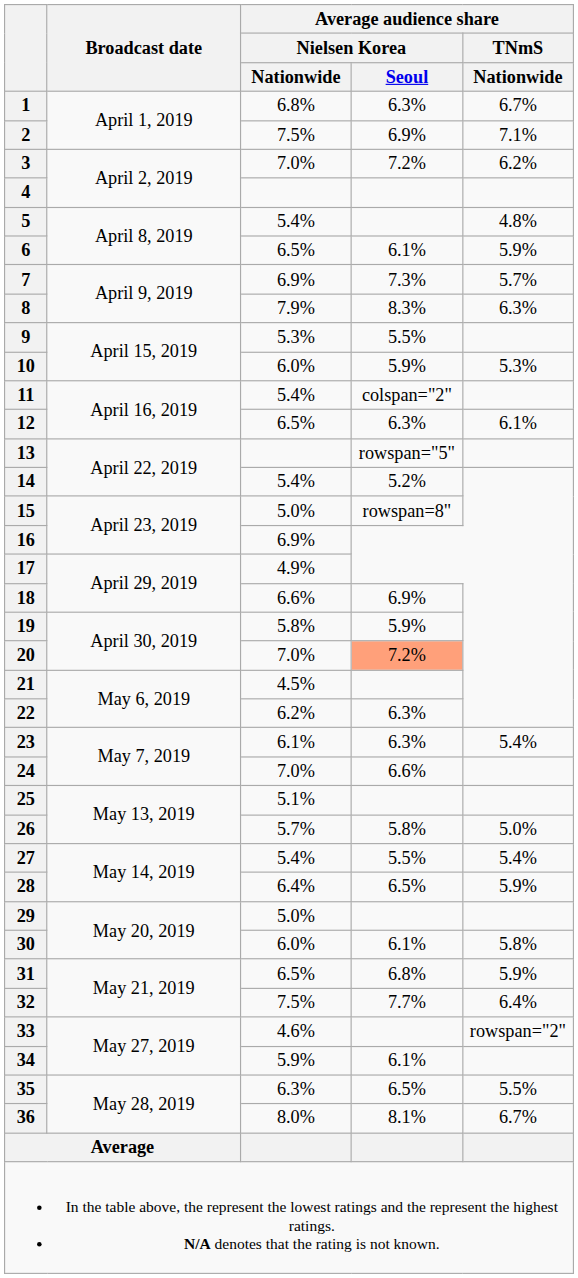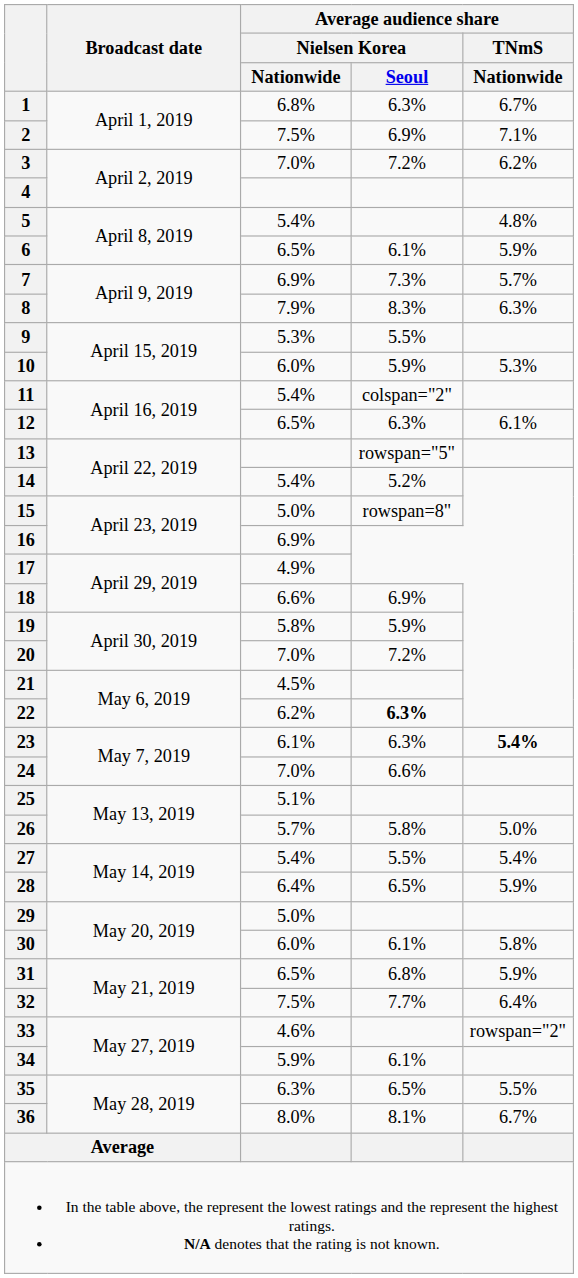20 | Average audience share / Nielsen Korea / Seoul: lightsalmon background -> no background
22 | Average audience share / Nielsen Korea / Seoul: normal -> bold
23 | Average audience share / TNmS / Nationwide: normal -> bold
